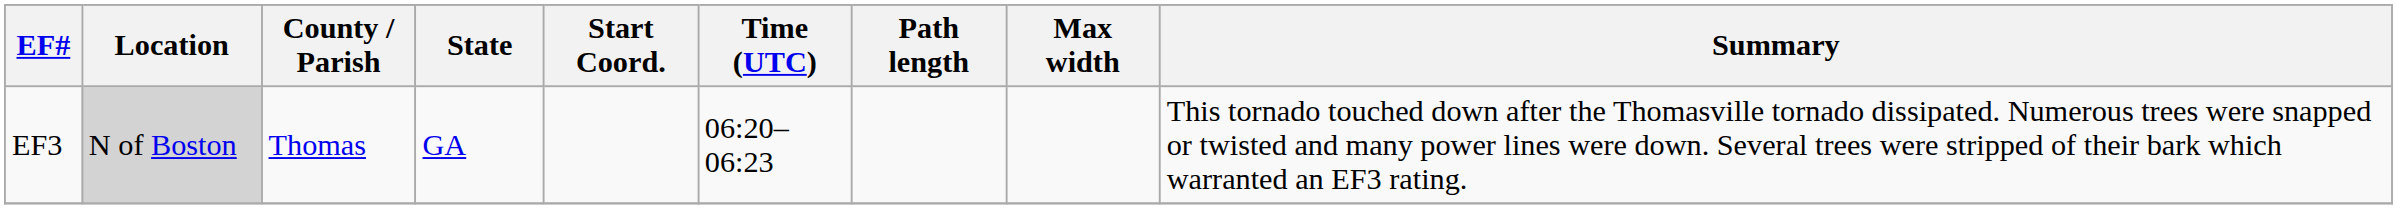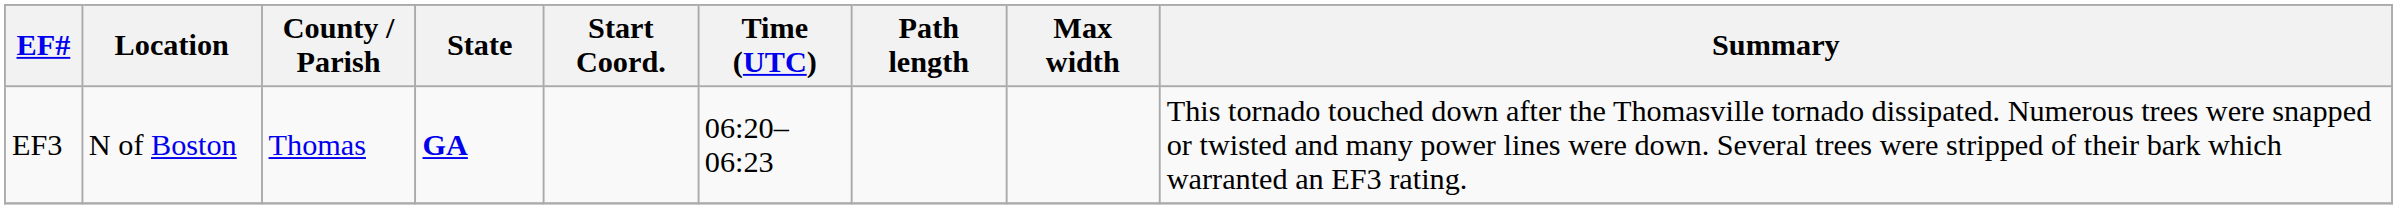EF3 | Location: lightgrey background -> no background
EF3 | State: normal -> bold
